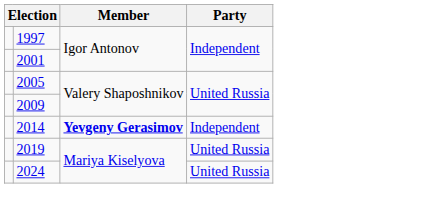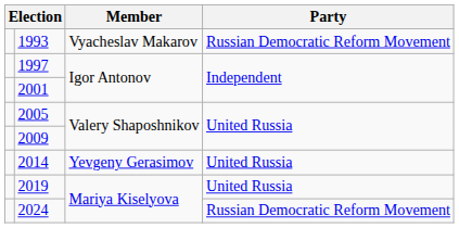+ row: 1993 | Vyacheslav Makarov | Russian Democratic Reform Movement
2014 | Member: bold -> normal
2014 | Party: Independent -> United Russia
2024 | Party: United Russia -> Russian Democratic Reform Movement
